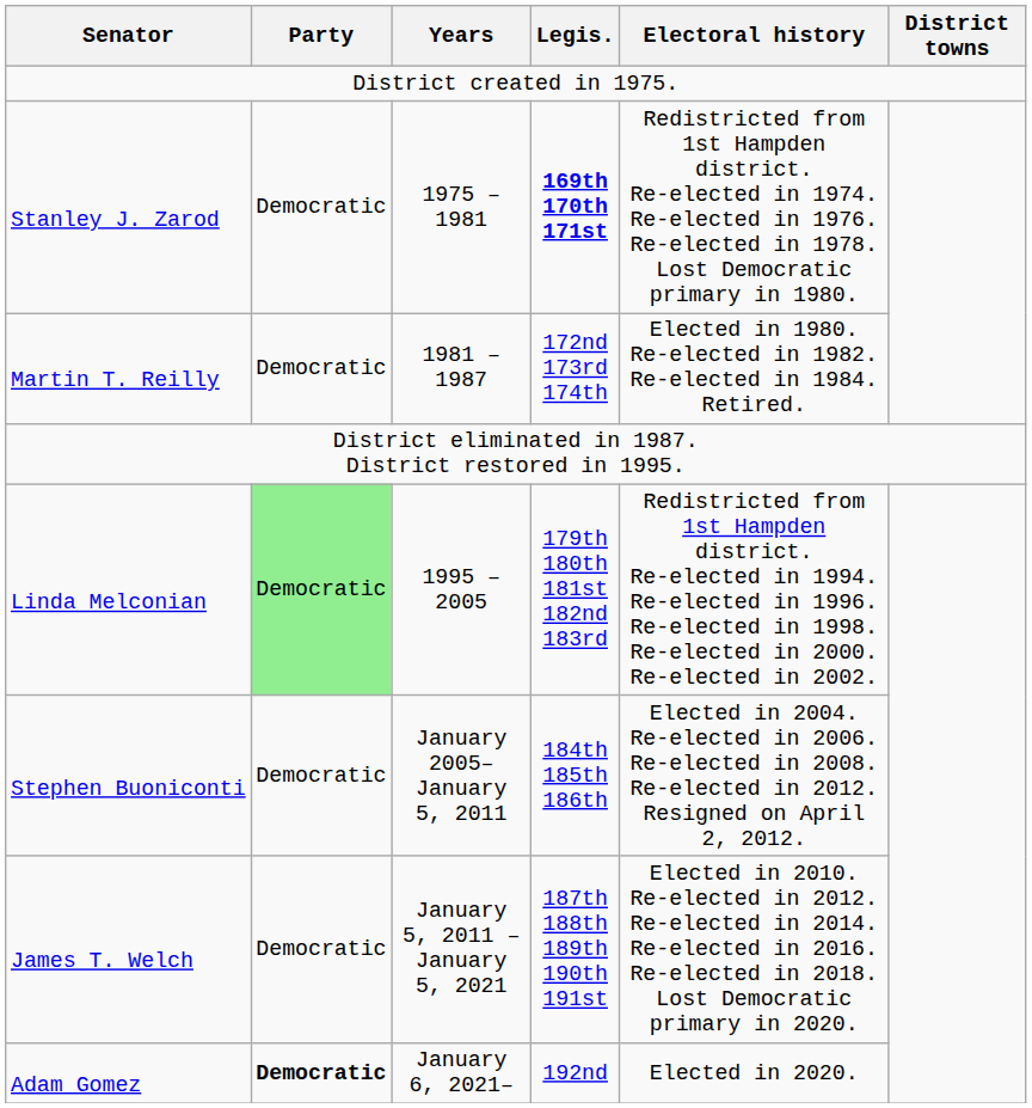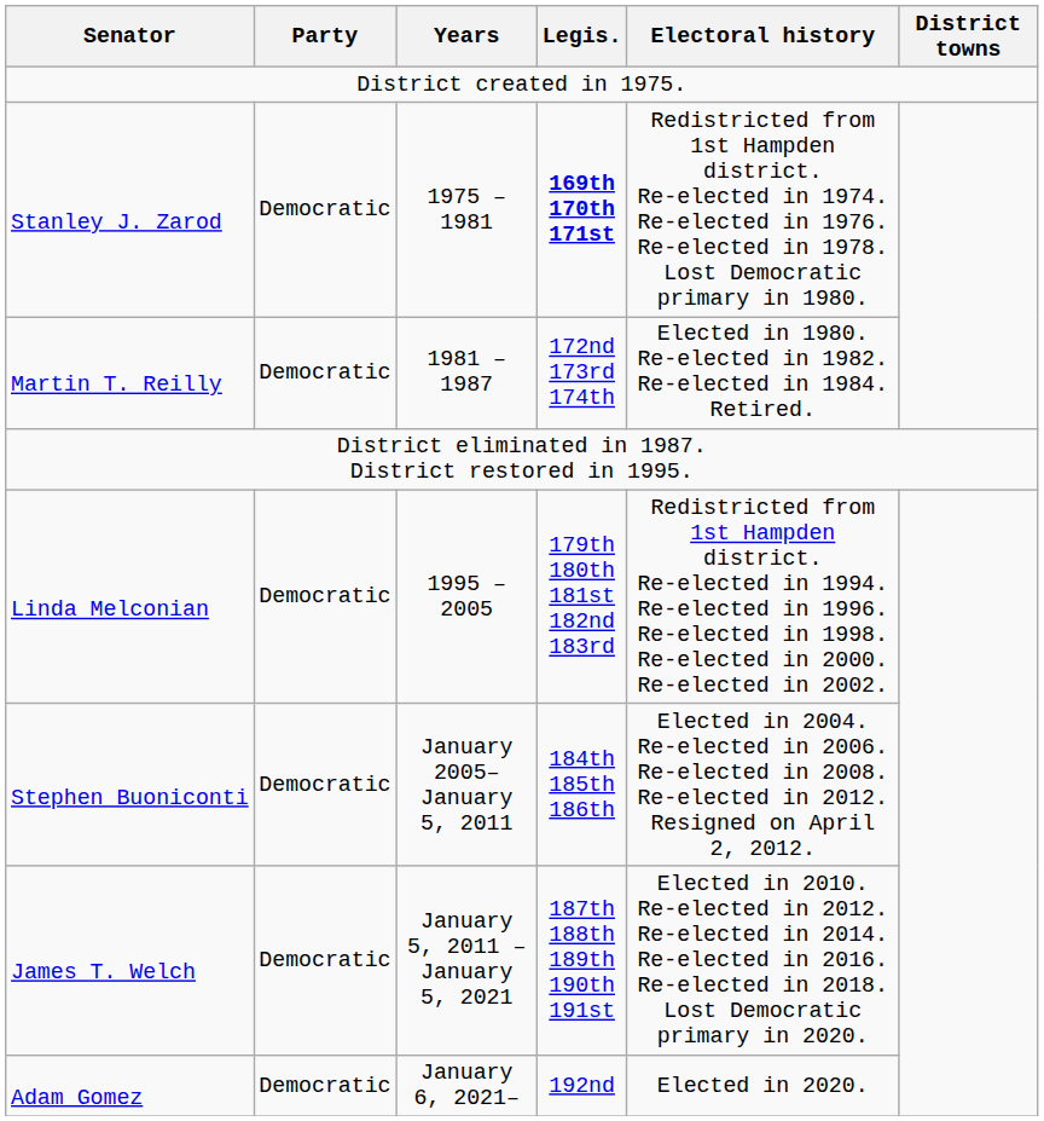Linda Melconian | Party: lightgreen background -> no background
Adam Gomez | Party: bold -> normal
